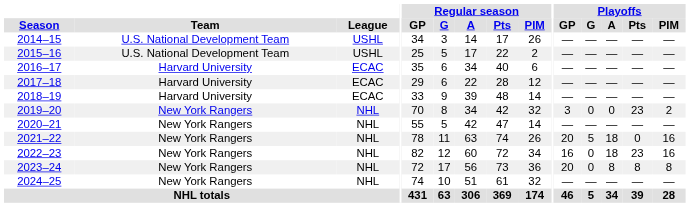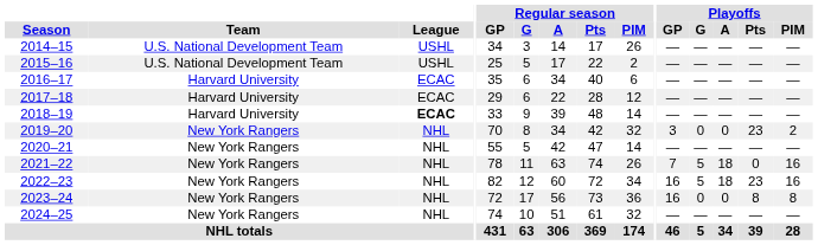2018–19 | League: normal -> bold
2021–22 | Playoffs / GP: 20 -> 7
2022–23 | Playoffs / G: 0 -> 5
2023–24 | Playoffs / GP: 20 -> 16
2023–24 | Playoffs / A: 8 -> 0
